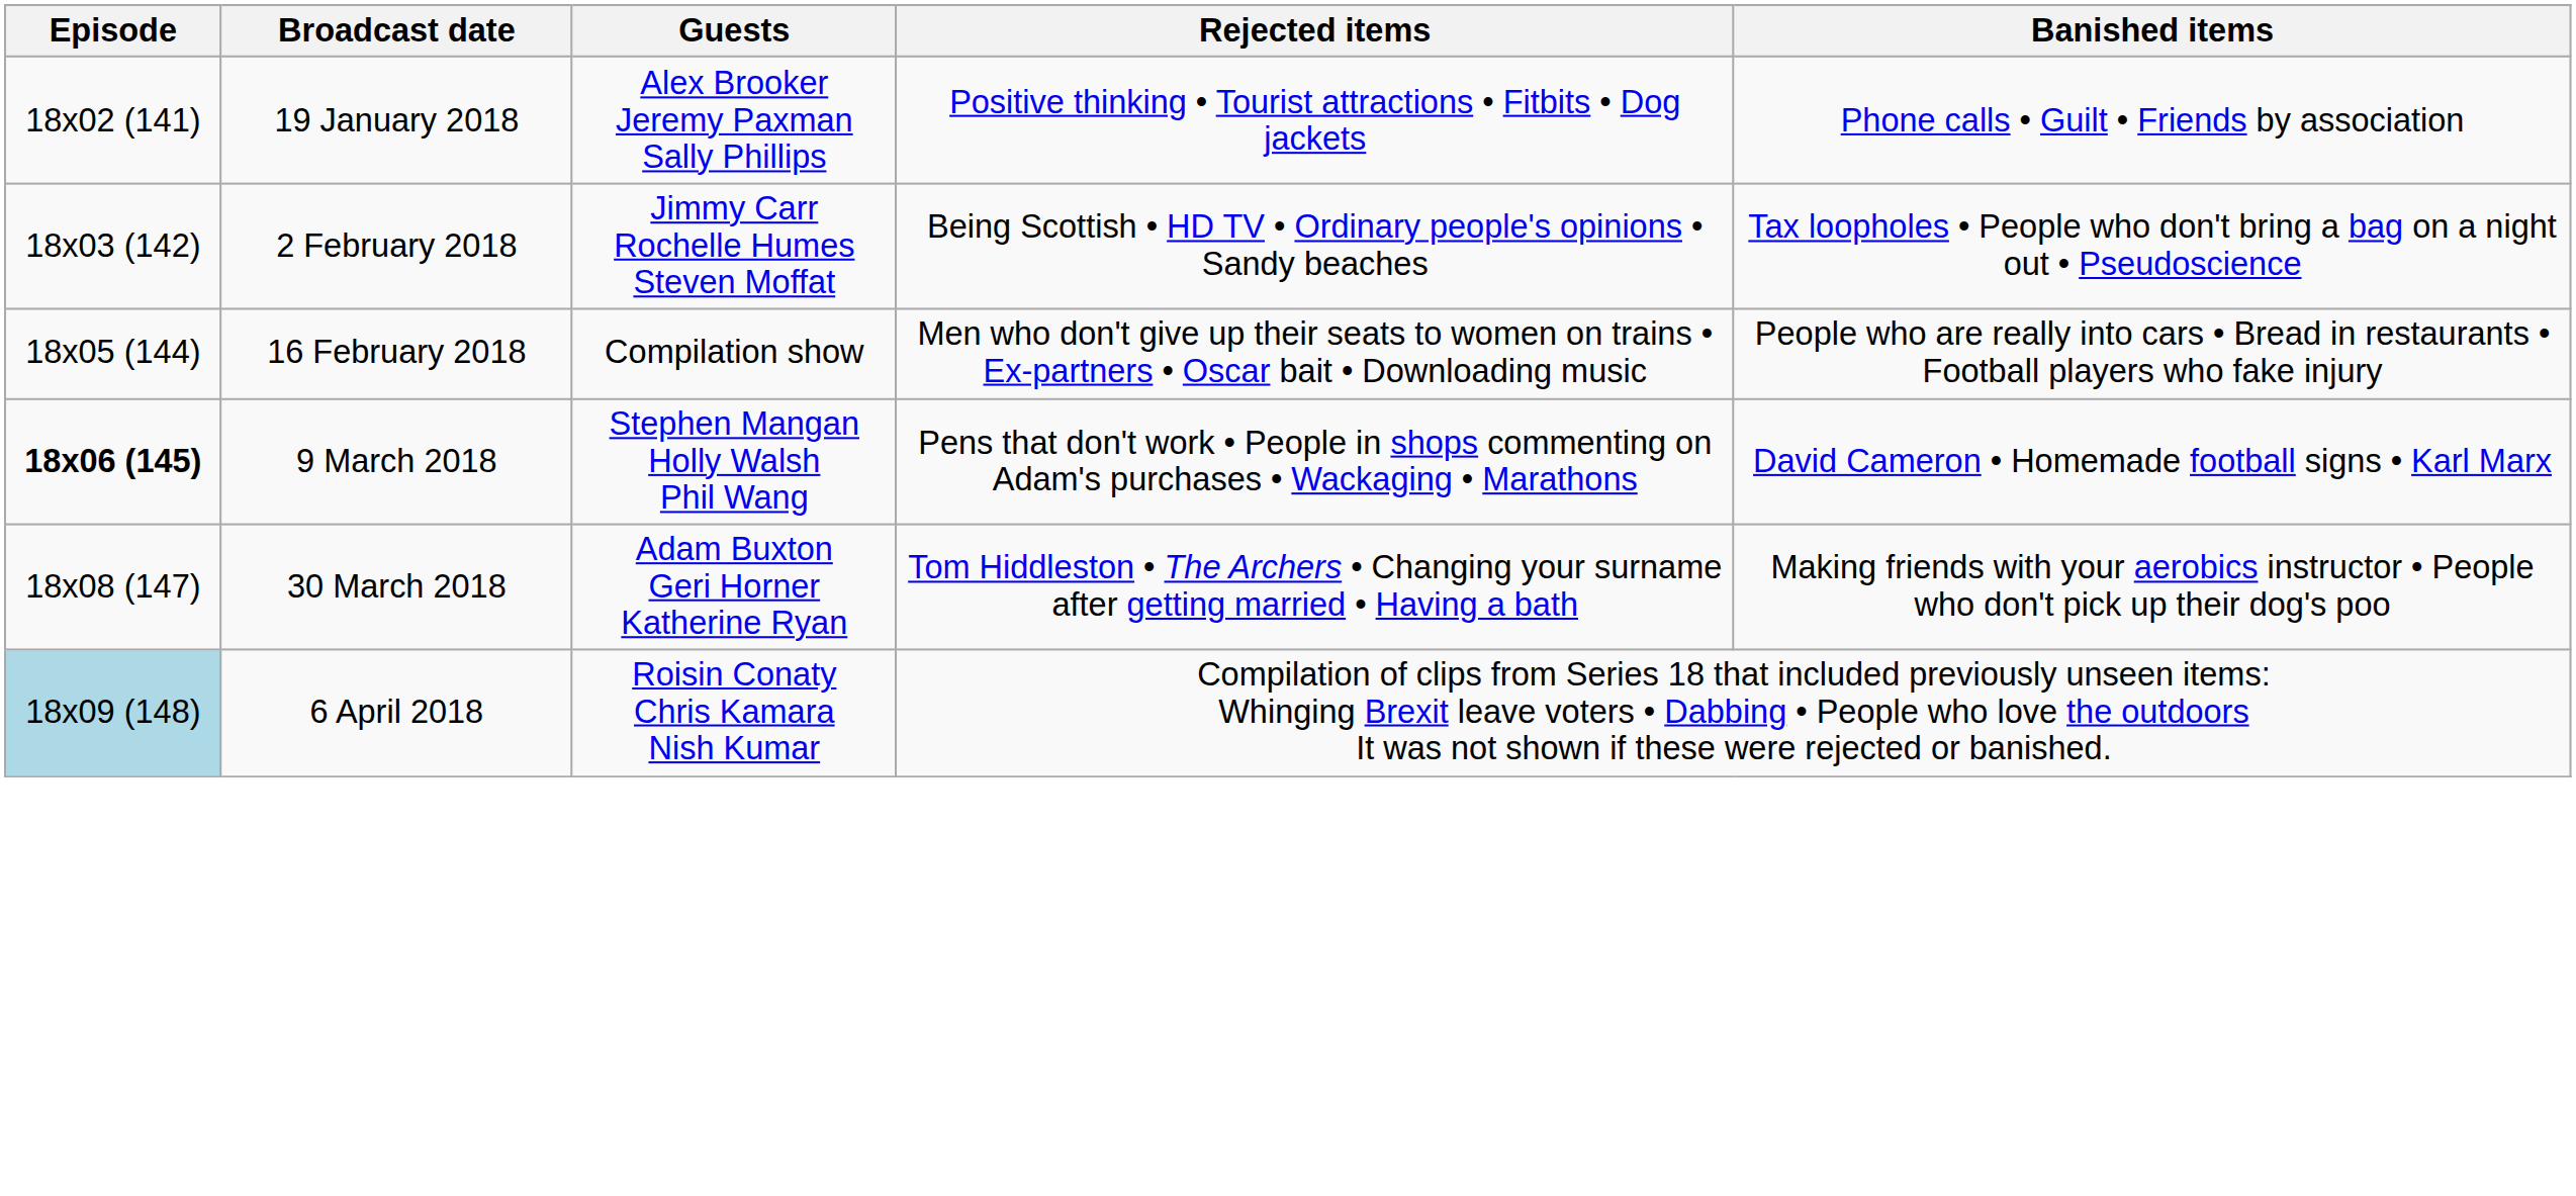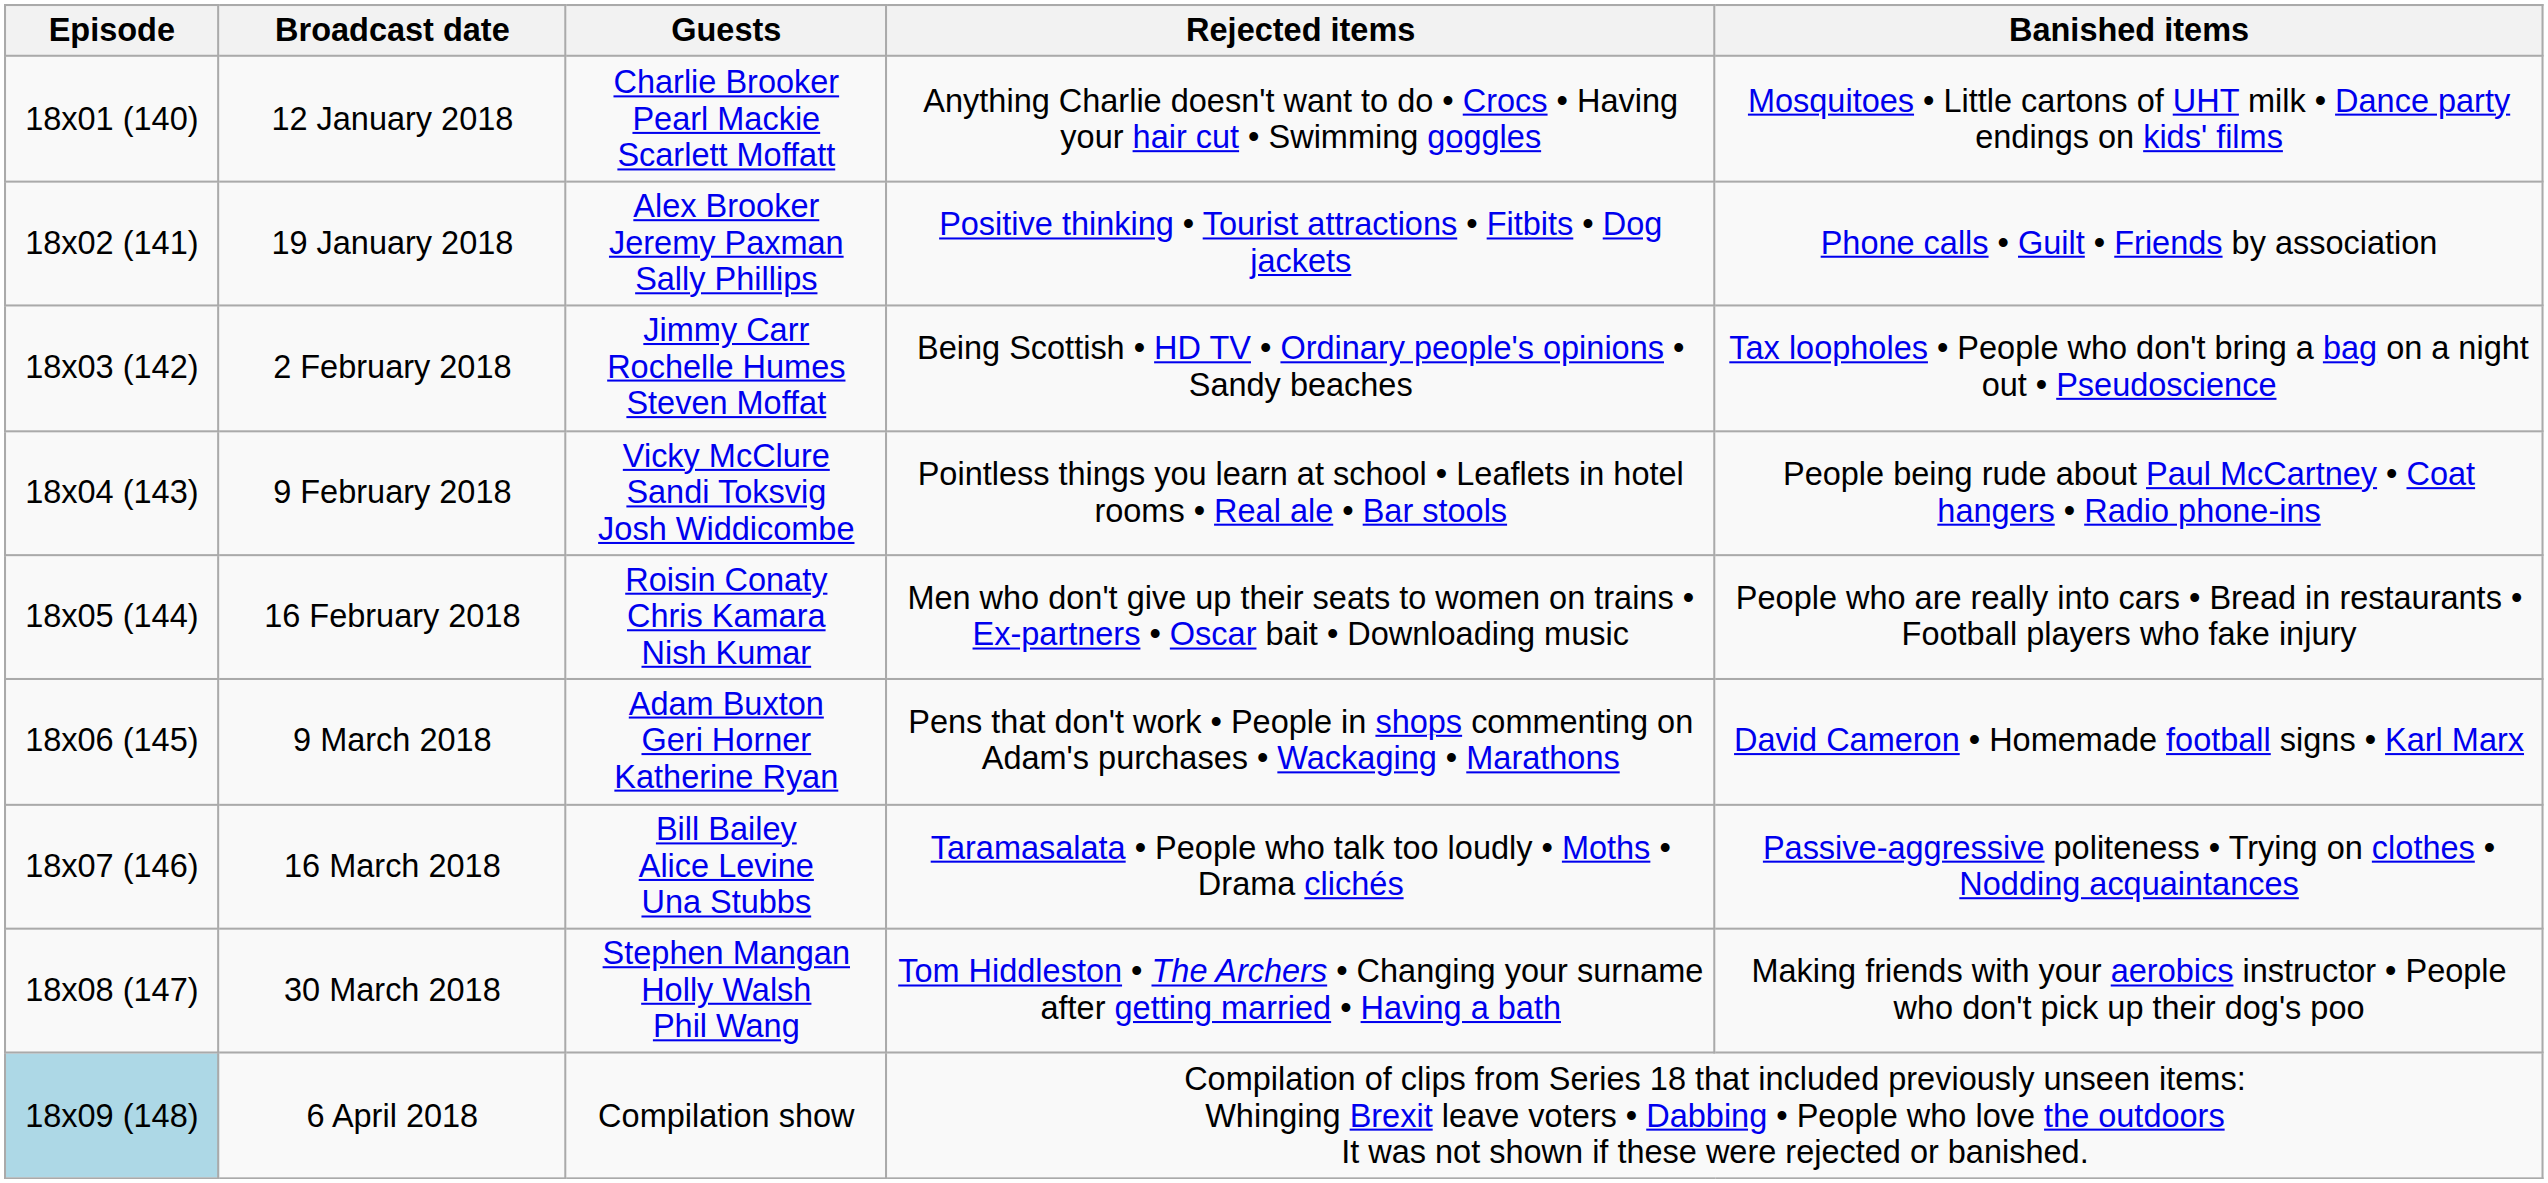+ row: 18x01 (140) | 12 January 2018 | Charlie Brooker Pearl Mackie Scarlett Moffatt | Anything Charlie doesn't want to do • Crocs • Having your hair cut • Swimming goggles | Mosquitoes • Little cartons of UHT milk • Dance party endings on kids' films
+ row: 18x04 (143) | 9 February 2018 | Vicky McClure Sandi Toksvig Josh Widdicombe | Pointless things you learn at school • Leaflets in hotel rooms • Real ale • Bar stools | People being rude about Paul McCartney • Coat hangers • Radio phone-ins
16 February 2018 | Guests: Compilation show -> Roisin Conaty Chris Kamara Nish Kumar
9 March 2018 | Episode: bold -> normal
9 March 2018 | Guests: Stephen Mangan Holly Walsh Phil Wang -> Adam Buxton Geri Horner Katherine Ryan
+ row: 18x07 (146) | 16 March 2018 | Bill Bailey Alice Levine Una Stubbs | Taramasalata • People who talk too loudly • Moths • Drama clichés | Passive-aggressive politeness • Trying on clothes • Nodding acquaintances
30 March 2018 | Guests: Adam Buxton Geri Horner Katherine Ryan -> Stephen Mangan Holly Walsh Phil Wang
6 April 2018 | Guests: Roisin Conaty Chris Kamara Nish Kumar -> Compilation show
